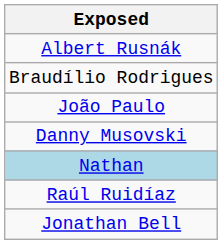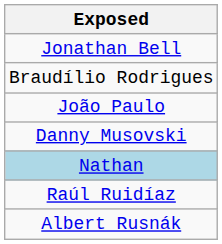row 2 | column 1: Albert Rusnák -> Jonathan Bell
row 8 | column 1: Jonathan Bell -> Albert Rusnák
